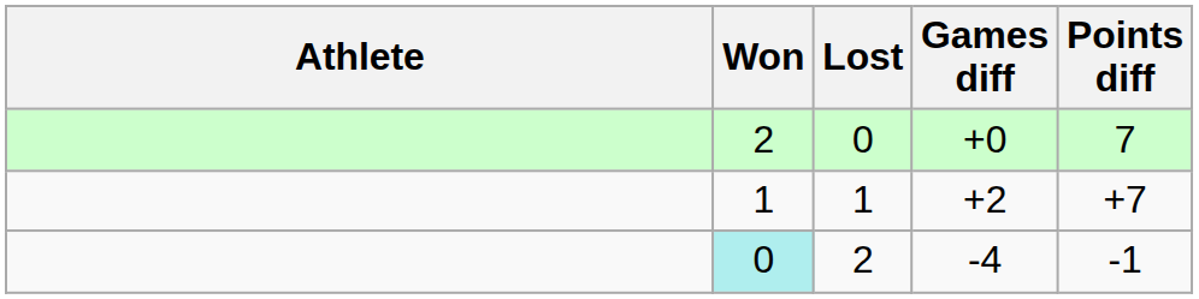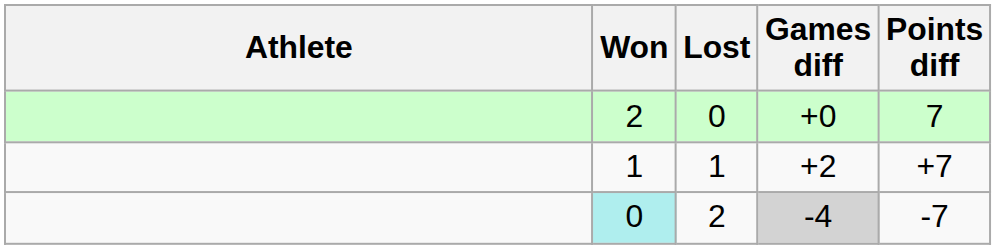row 4 | Games diff: no background -> lightgrey background
row 4 | Points diff: -1 -> -7
